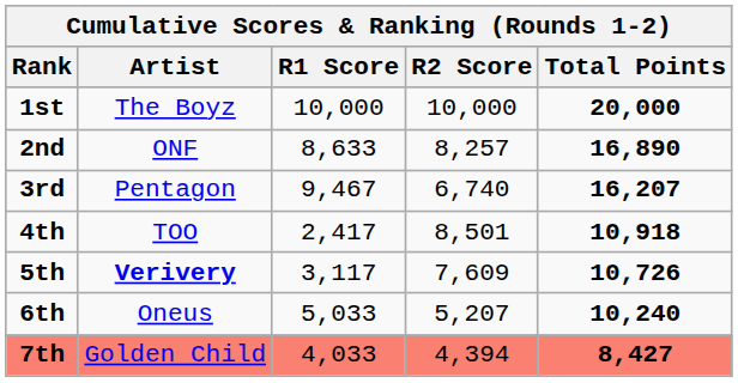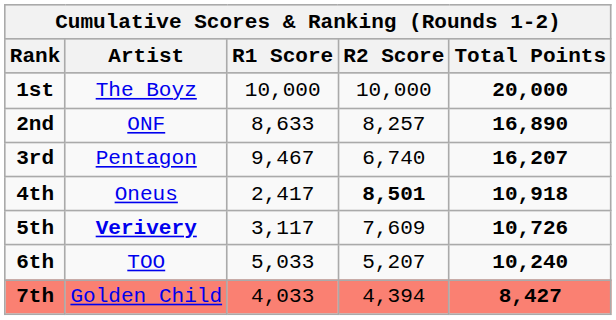4th | Artist: TOO -> Oneus
4th | R2 Score: normal -> bold
6th | Artist: Oneus -> TOO
